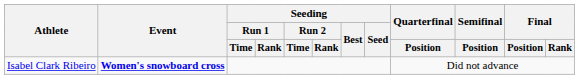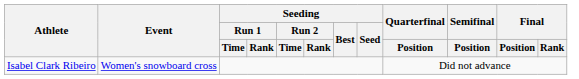Isabel Clark Ribeiro | Event: bold -> normal
